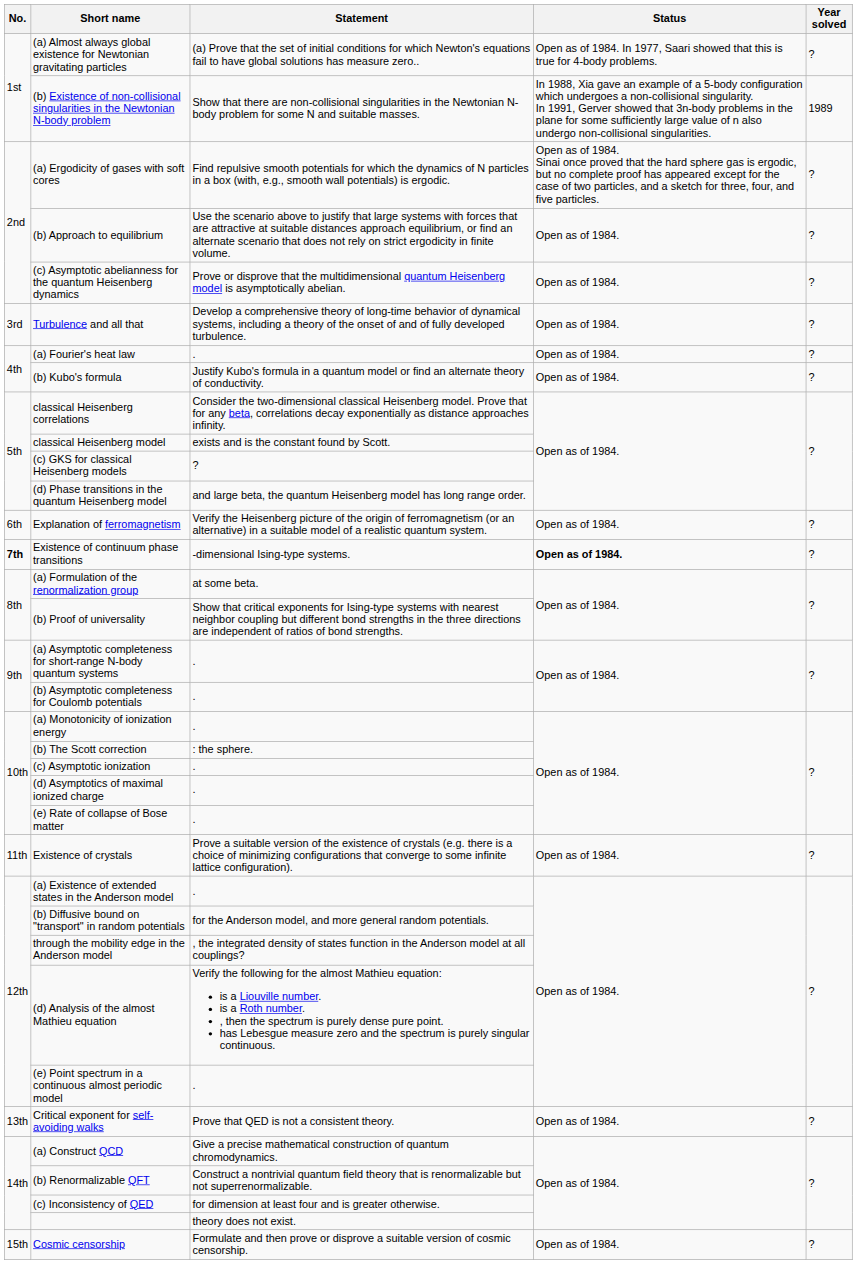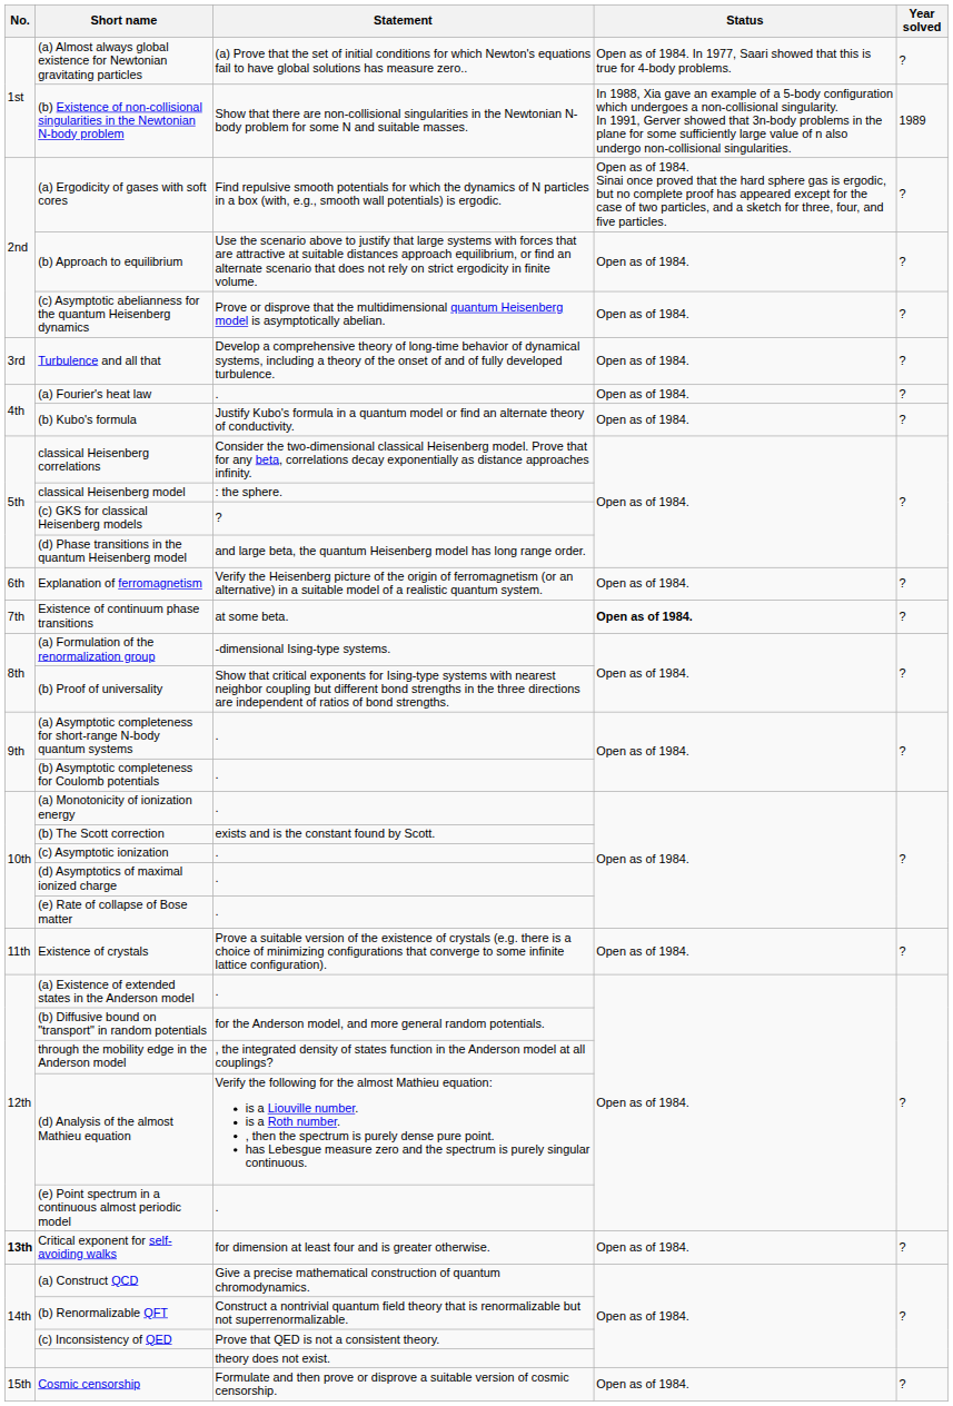classical Heisenberg model | Statement: exists and is the constant found by Scott. -> : the sphere.
Existence of continuum phase transitions | No.: bold -> normal
Existence of continuum phase transitions | Statement: -dimensional Ising-type systems. -> at some beta.
(a) Formulation of the renormalization group | Statement: at some beta. -> -dimensional Ising-type systems.
(b) The Scott correction | Statement: : the sphere. -> exists and is the constant found by Scott.
Critical exponent for self-avoiding walks | No.: normal -> bold
Critical exponent for self-avoiding walks | Statement: Prove that QED is not a consistent theory. -> for dimension at least four and is greater otherwise.
(c) Inconsistency of QED | Statement: for dimension at least four and is greater otherwise. -> Prove that QED is not a consistent theory.
